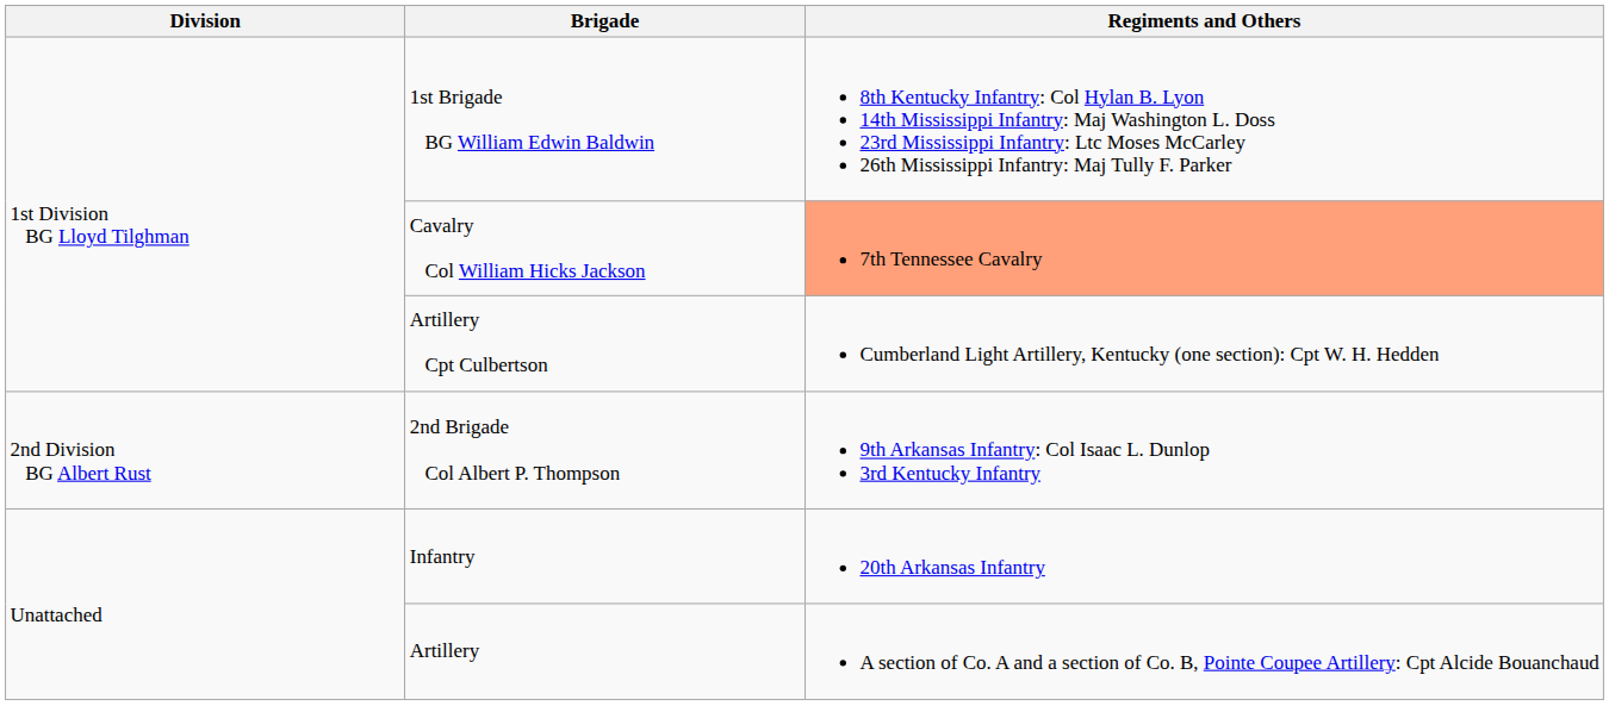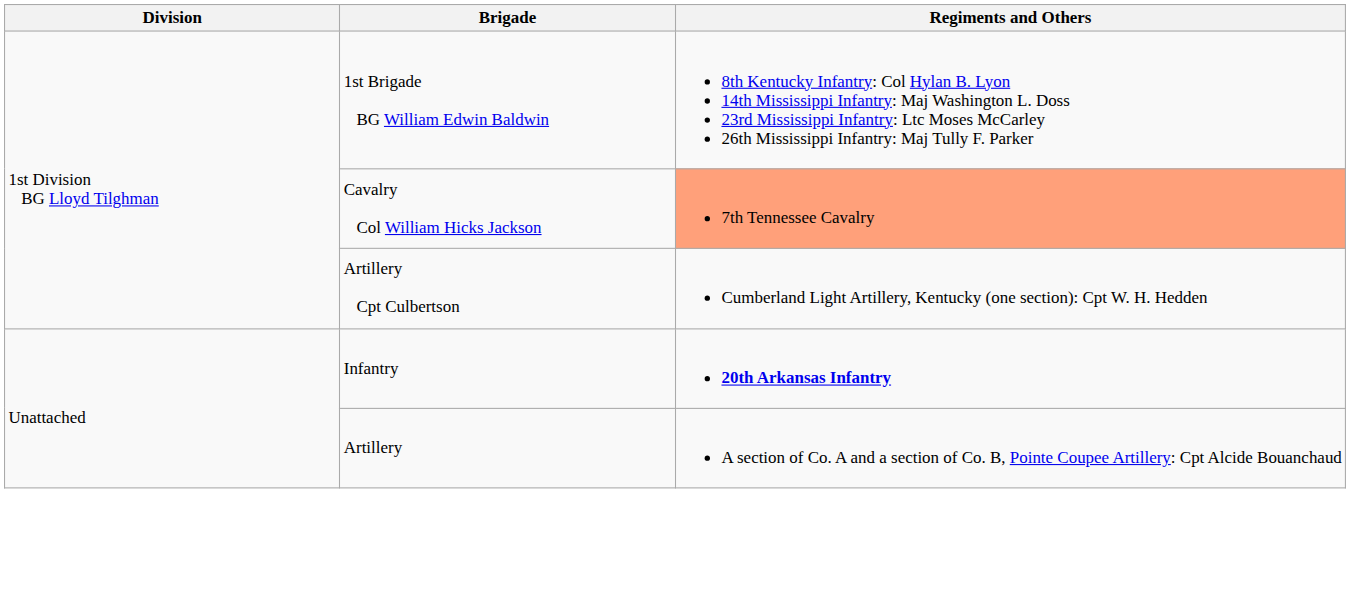- row: 2nd Division BG Albert Rust | 2nd Brigade Col Albert P. Thompson | 9th Arkansas Infantry: Col Isaac L. Dunlop 3rd Kentucky Infantry
Infantry | Regiments and Others: normal -> bold
